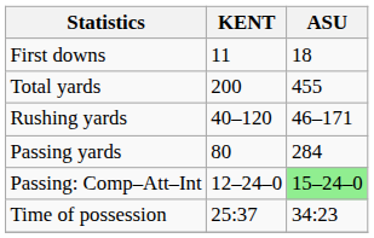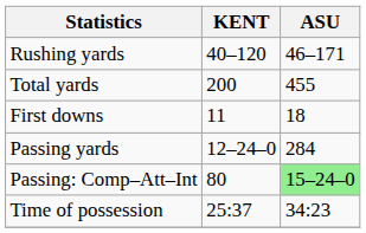rows swapped: First downs <-> Rushing yards
Passing yards | KENT: 80 -> 12–24–0
Passing: Comp–Att–Int | KENT: 12–24–0 -> 80
